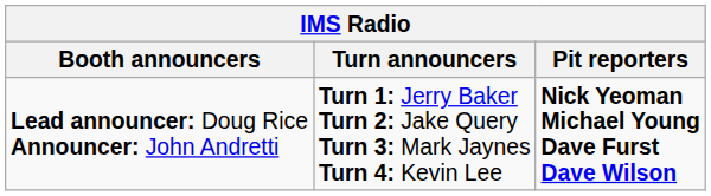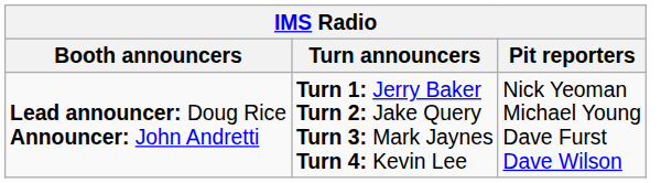Lead announcer: Doug Rice Announcer: John Andretti | Pit reporters: bold -> normal
